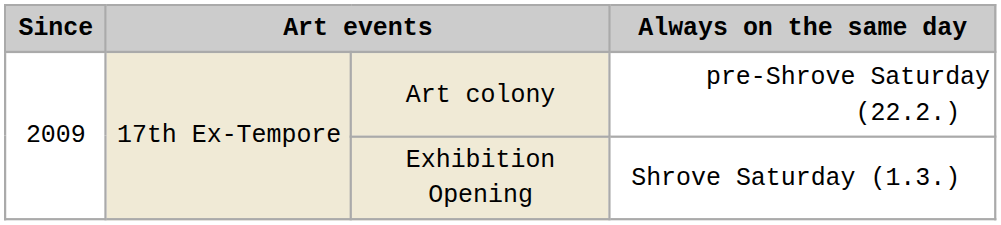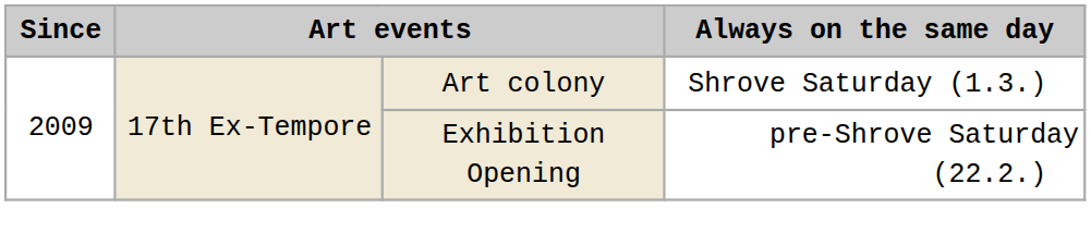Art colony | Always on the same day: pre-Shrove Saturday (22.2.) -> Shrove Saturday (1.3.)
Exhibition Opening | Always on the same day: Shrove Saturday (1.3.) -> pre-Shrove Saturday (22.2.)
